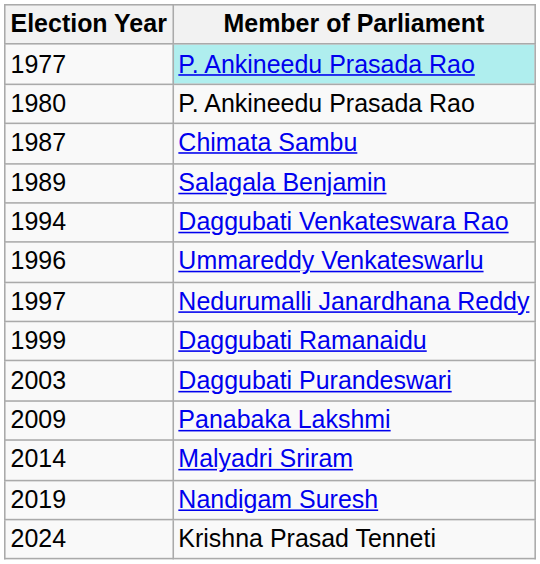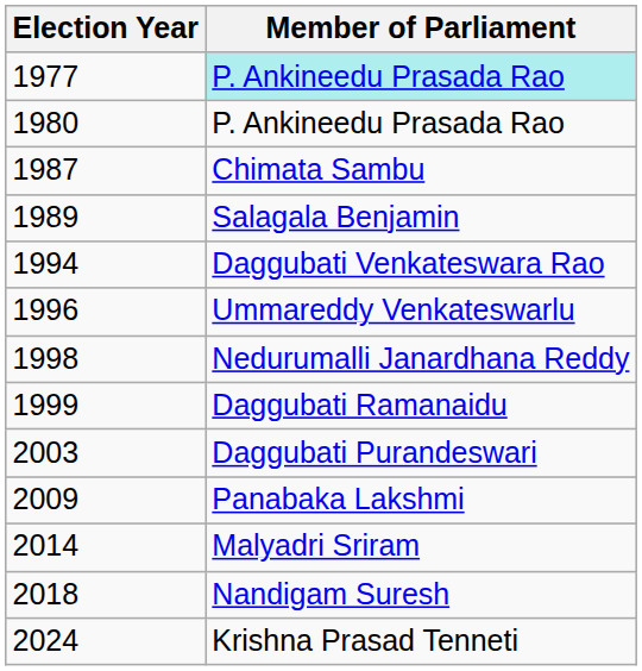row 8 | Election Year: 1997 -> 1998
row 13 | Election Year: 2019 -> 2018
